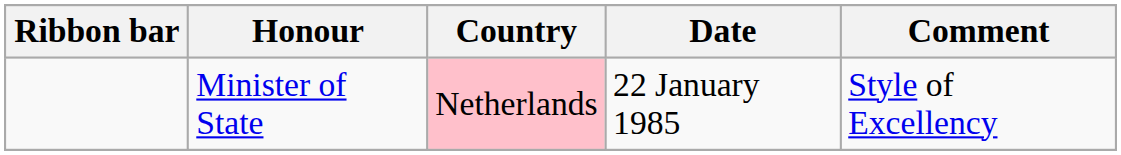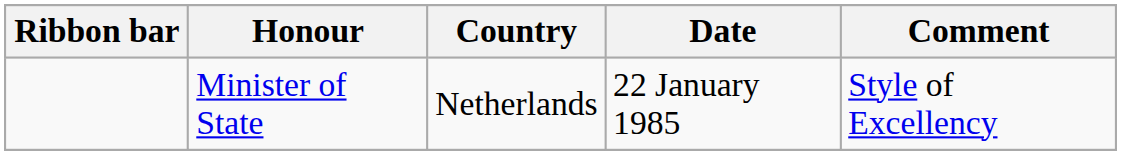Minister of State | Country: pink background -> no background
